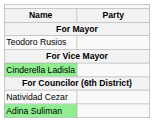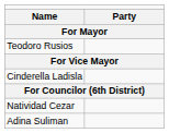Cinderella Ladisla | column 1: lightgreen background -> no background
Adina Suliman | column 1: lightgreen background -> no background
